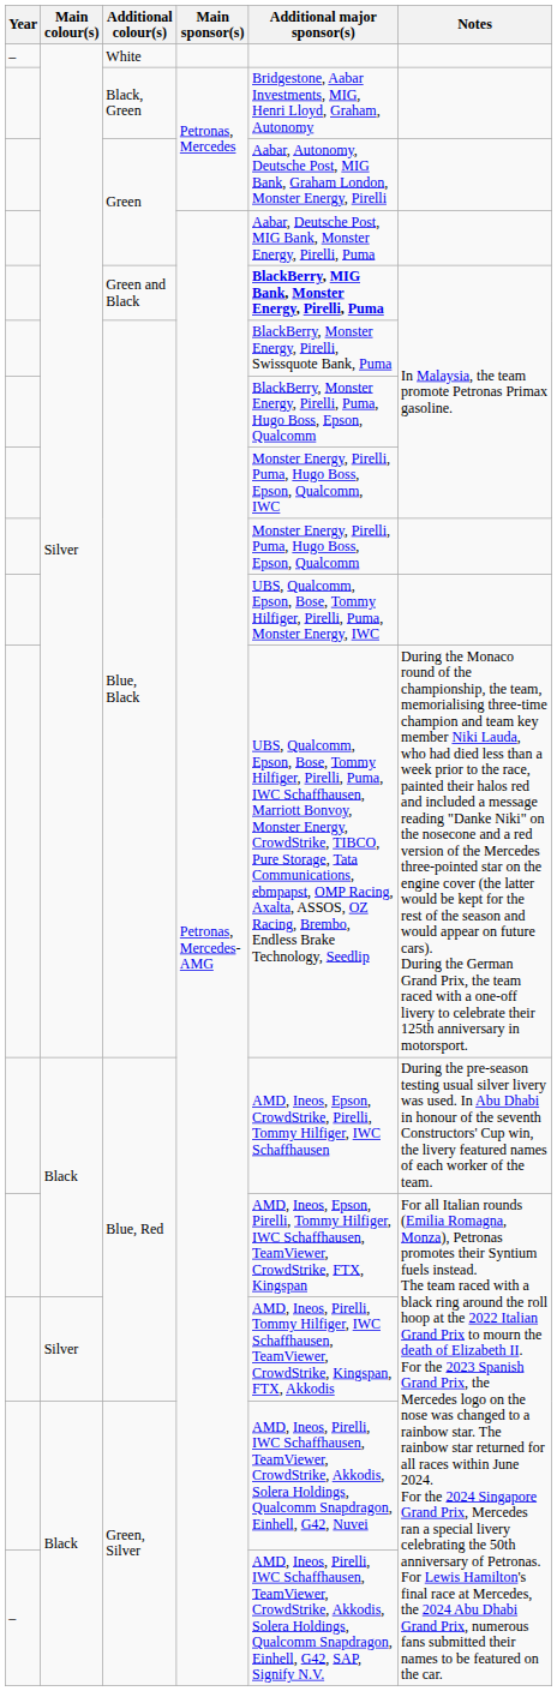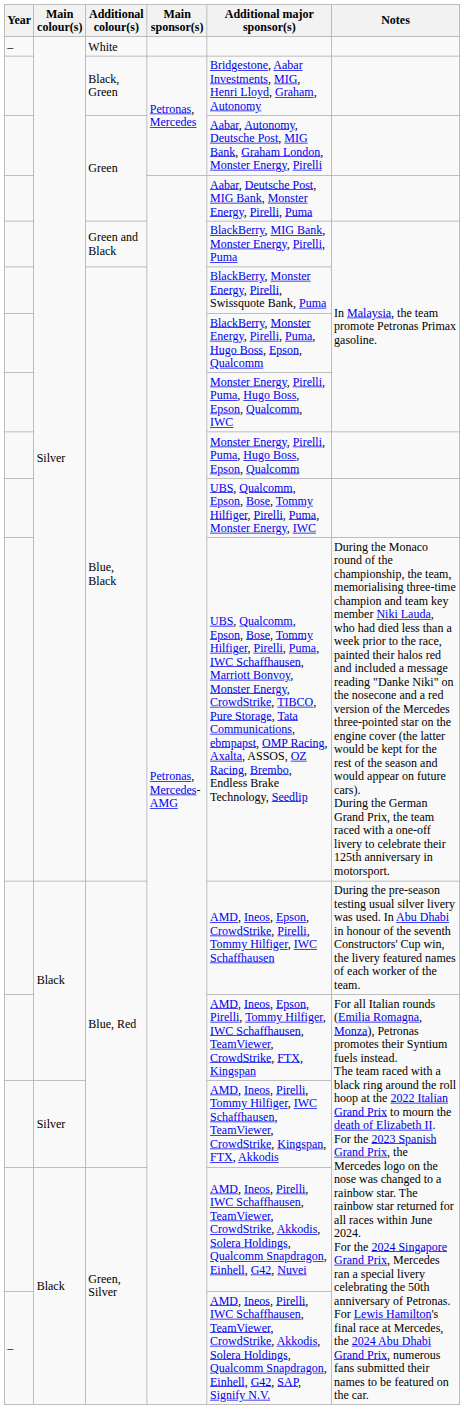Green and Black | Additional major sponsor(s): bold -> normal
